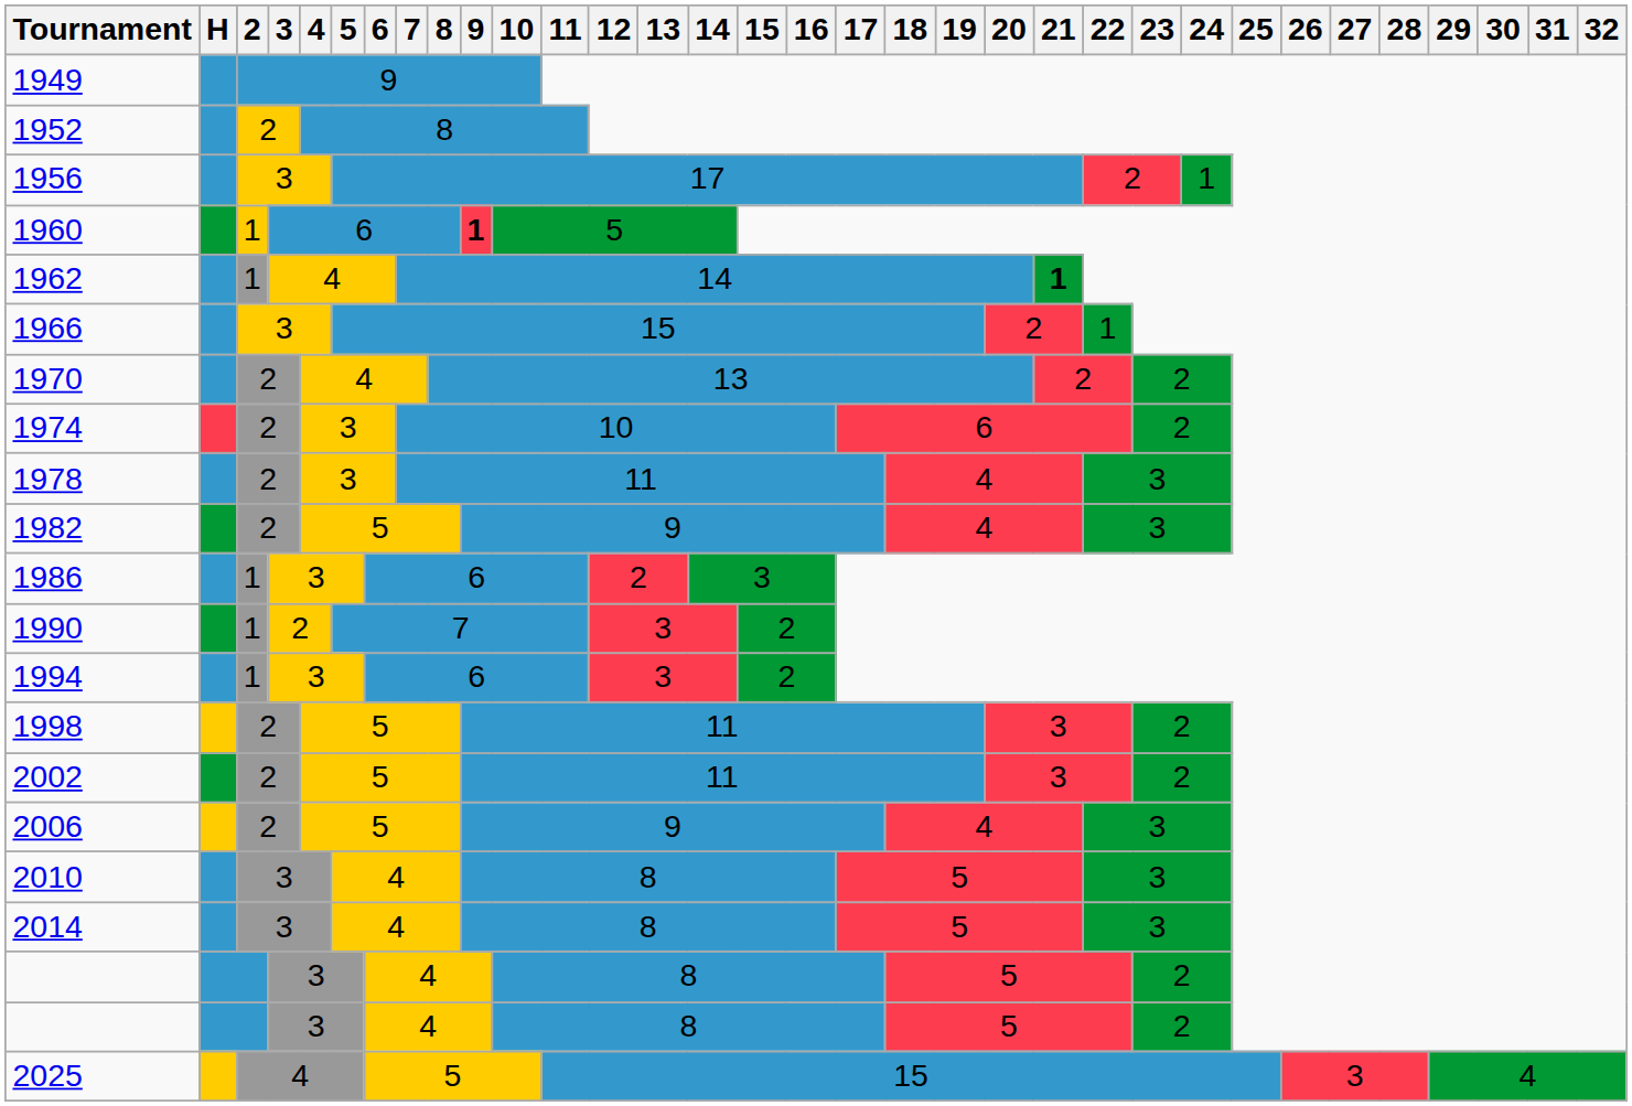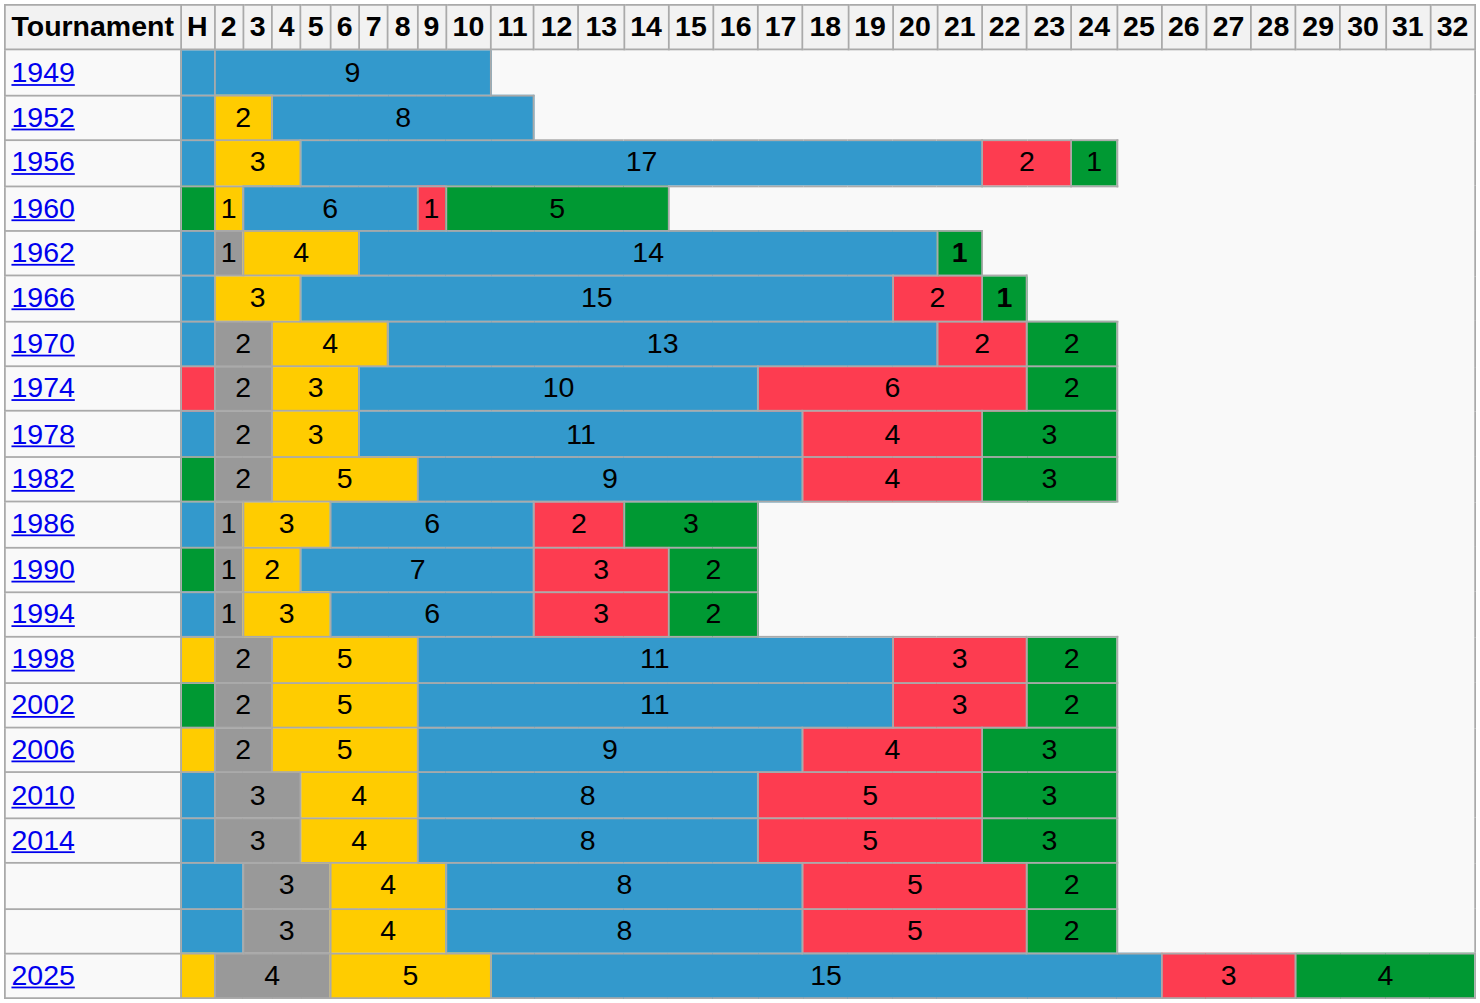1960 | 9: bold -> normal
1966 | 22: normal -> bold
